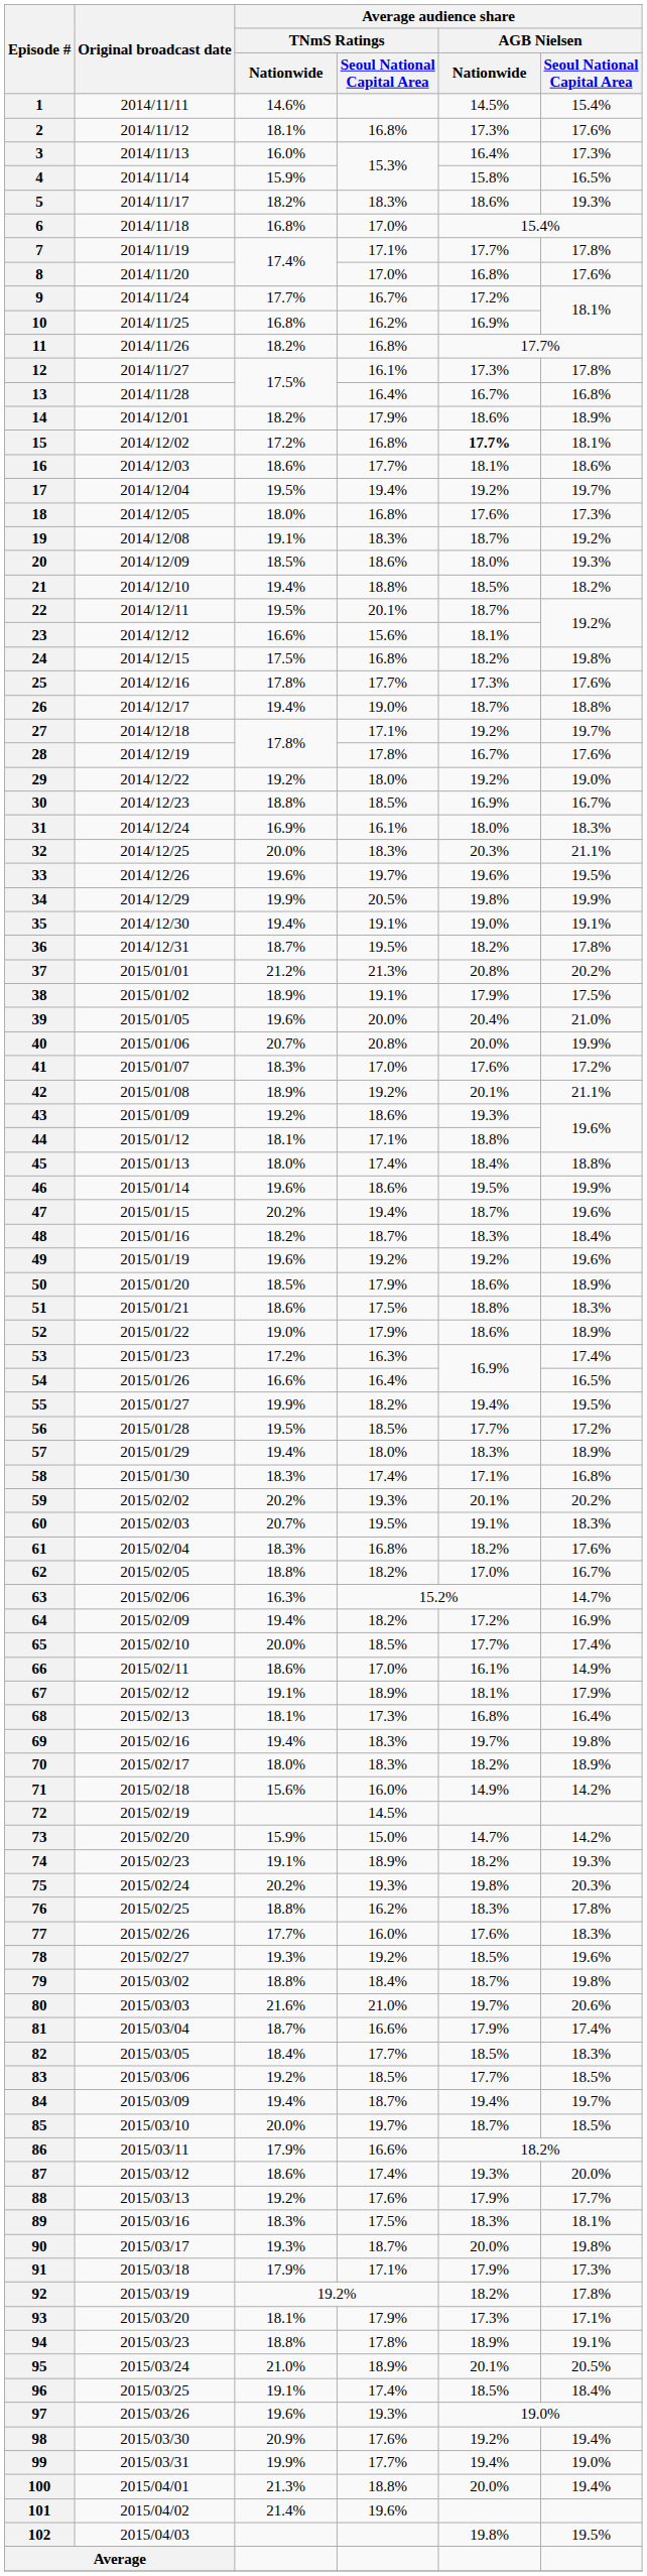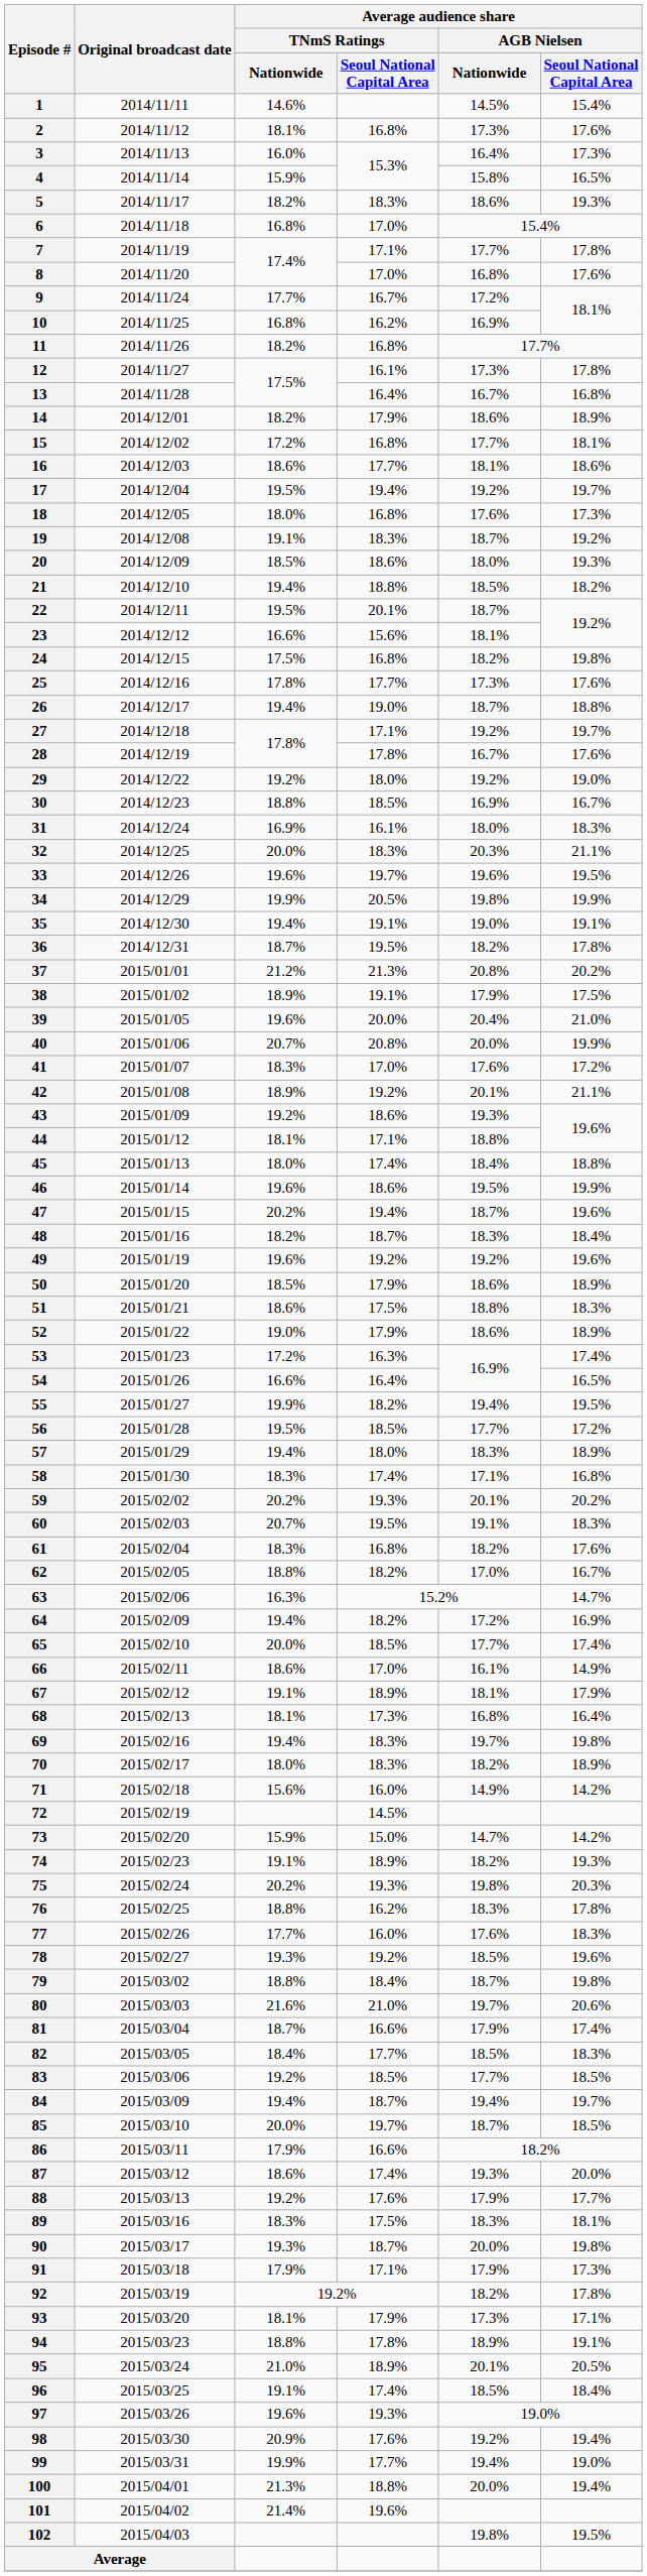15 | Average audience share / AGB Nielsen / Nationwide: bold -> normal
